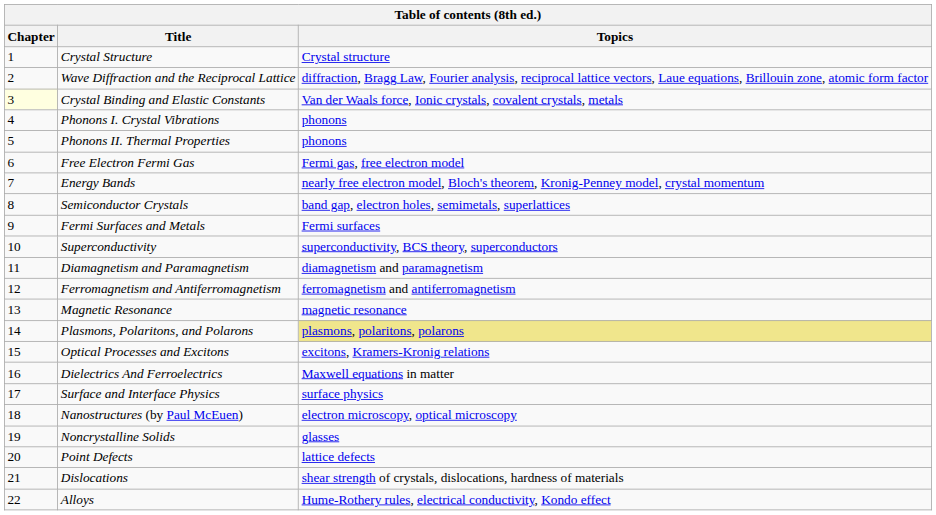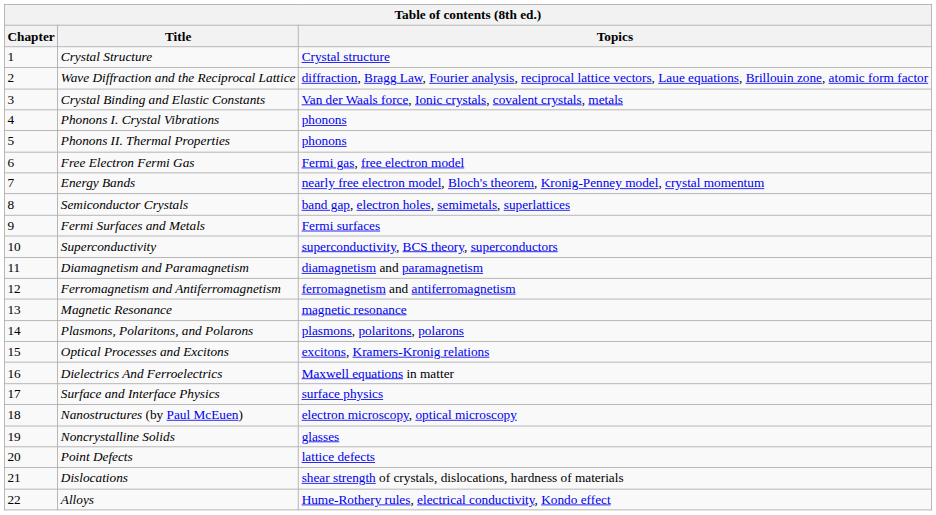Crystal Binding and Elastic Constants | Chapter: lightyellow background -> no background
Plasmons, Polaritons, and Polarons | Topics: khaki background -> no background
